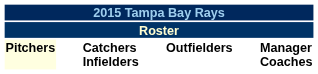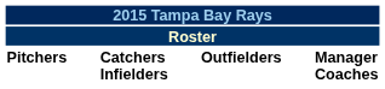Pitchers | column 1: lightyellow background -> no background
